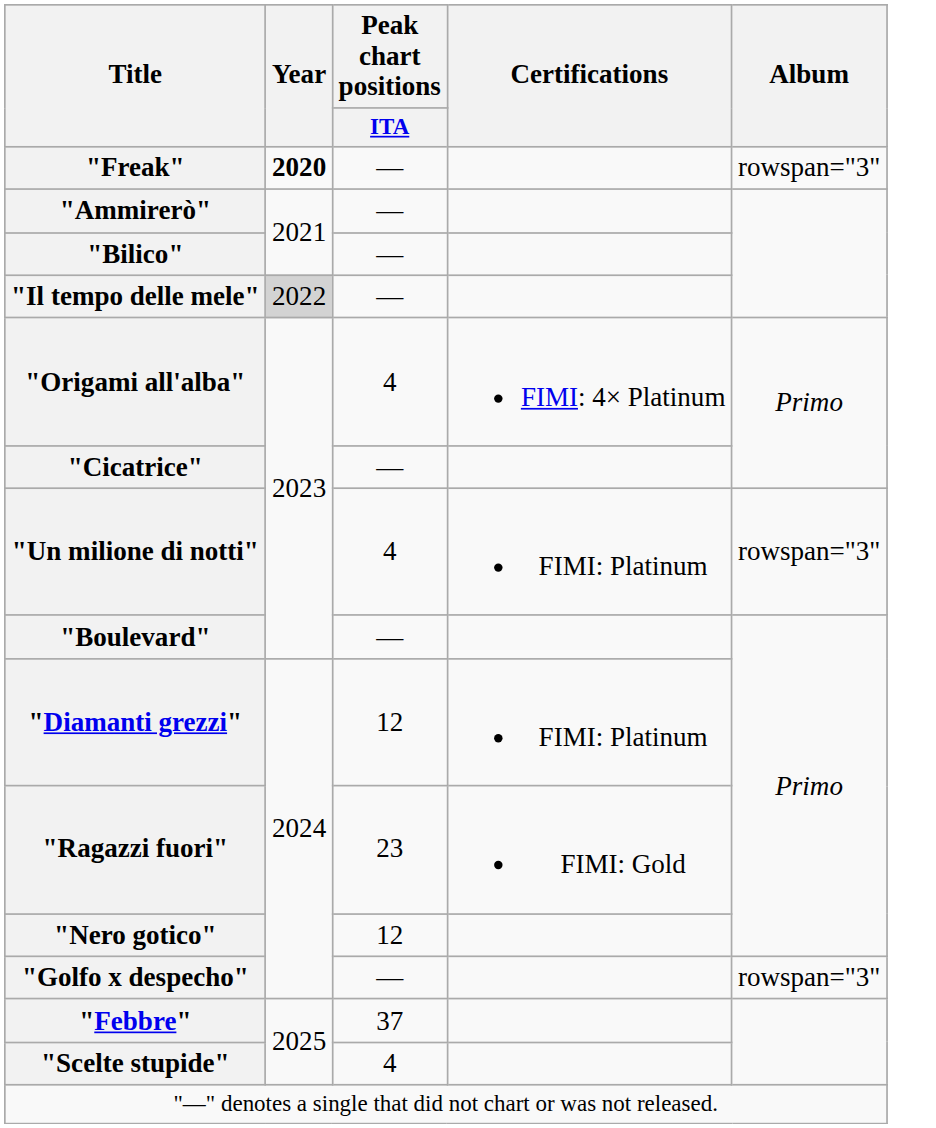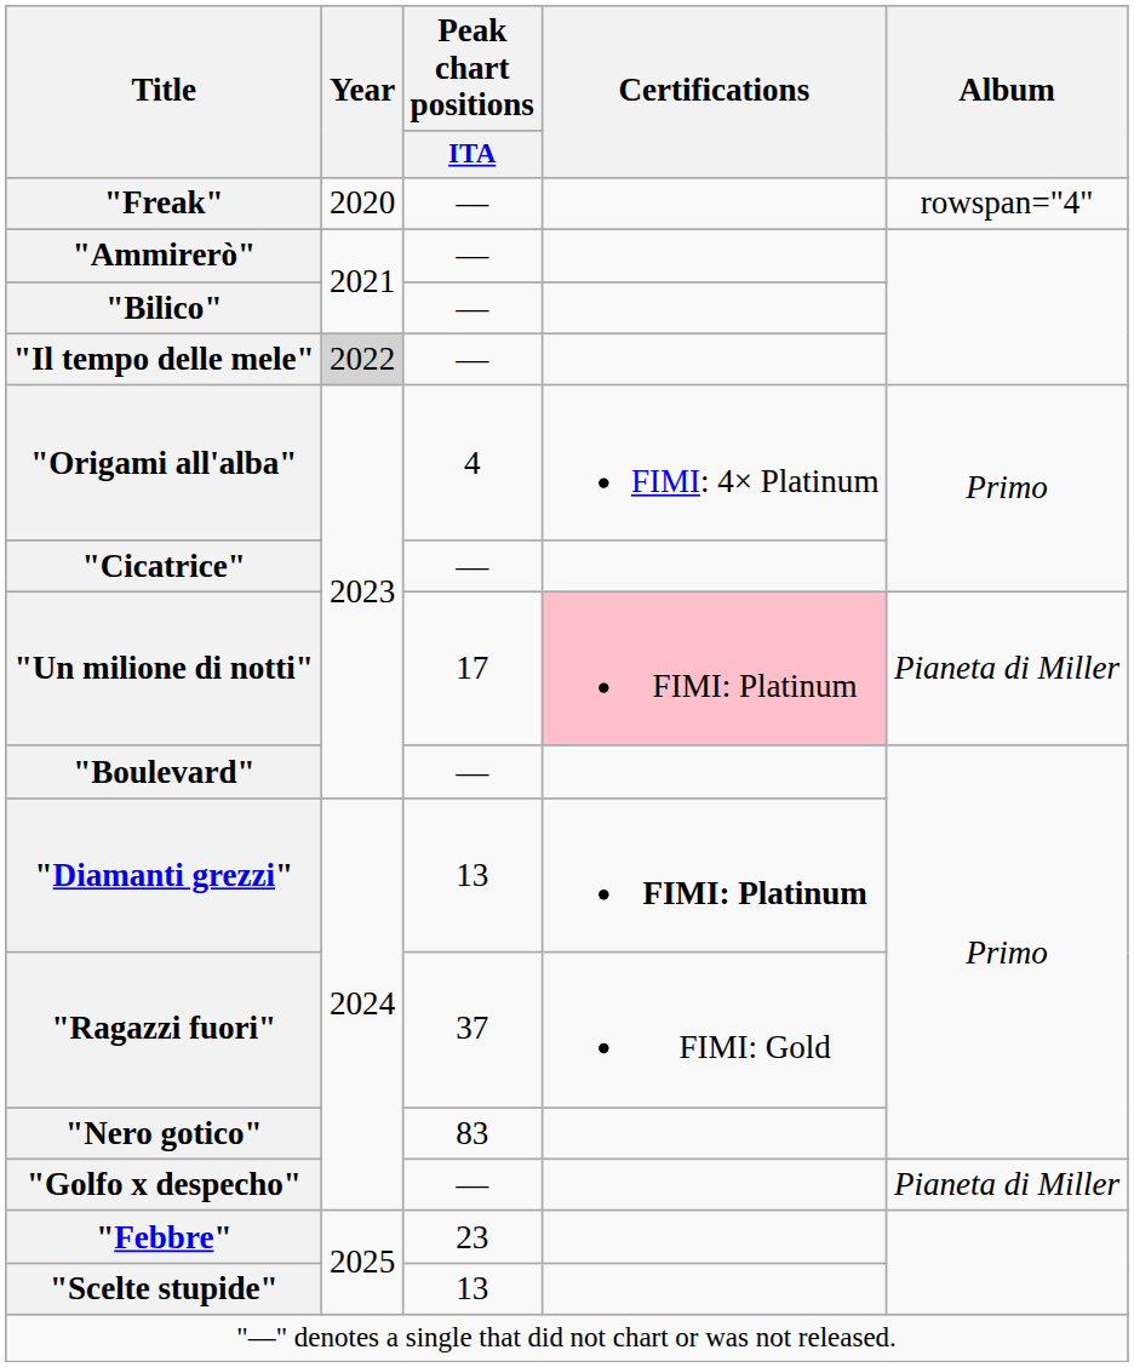"Freak" | Year: bold -> normal
"Freak" | Album: rowspan="3" -> rowspan="4"
"Un milione di notti" | Peak chart positions / ITA: 4 -> 17
"Un milione di notti" | Certifications: no background -> pink background
"Un milione di notti" | Album: rowspan="3" -> Pianeta di Miller
"Diamanti grezzi" | Peak chart positions / ITA: 12 -> 13
"Diamanti grezzi" | Certifications: normal -> bold
"Ragazzi fuori" | Peak chart positions / ITA: 23 -> 37
"Nero gotico" | Peak chart positions / ITA: 12 -> 83
"Golfo x despecho" | Album: rowspan="3" -> Pianeta di Miller
"Febbre" | Peak chart positions / ITA: 37 -> 23
"Scelte stupide" | Peak chart positions / ITA: 4 -> 13
